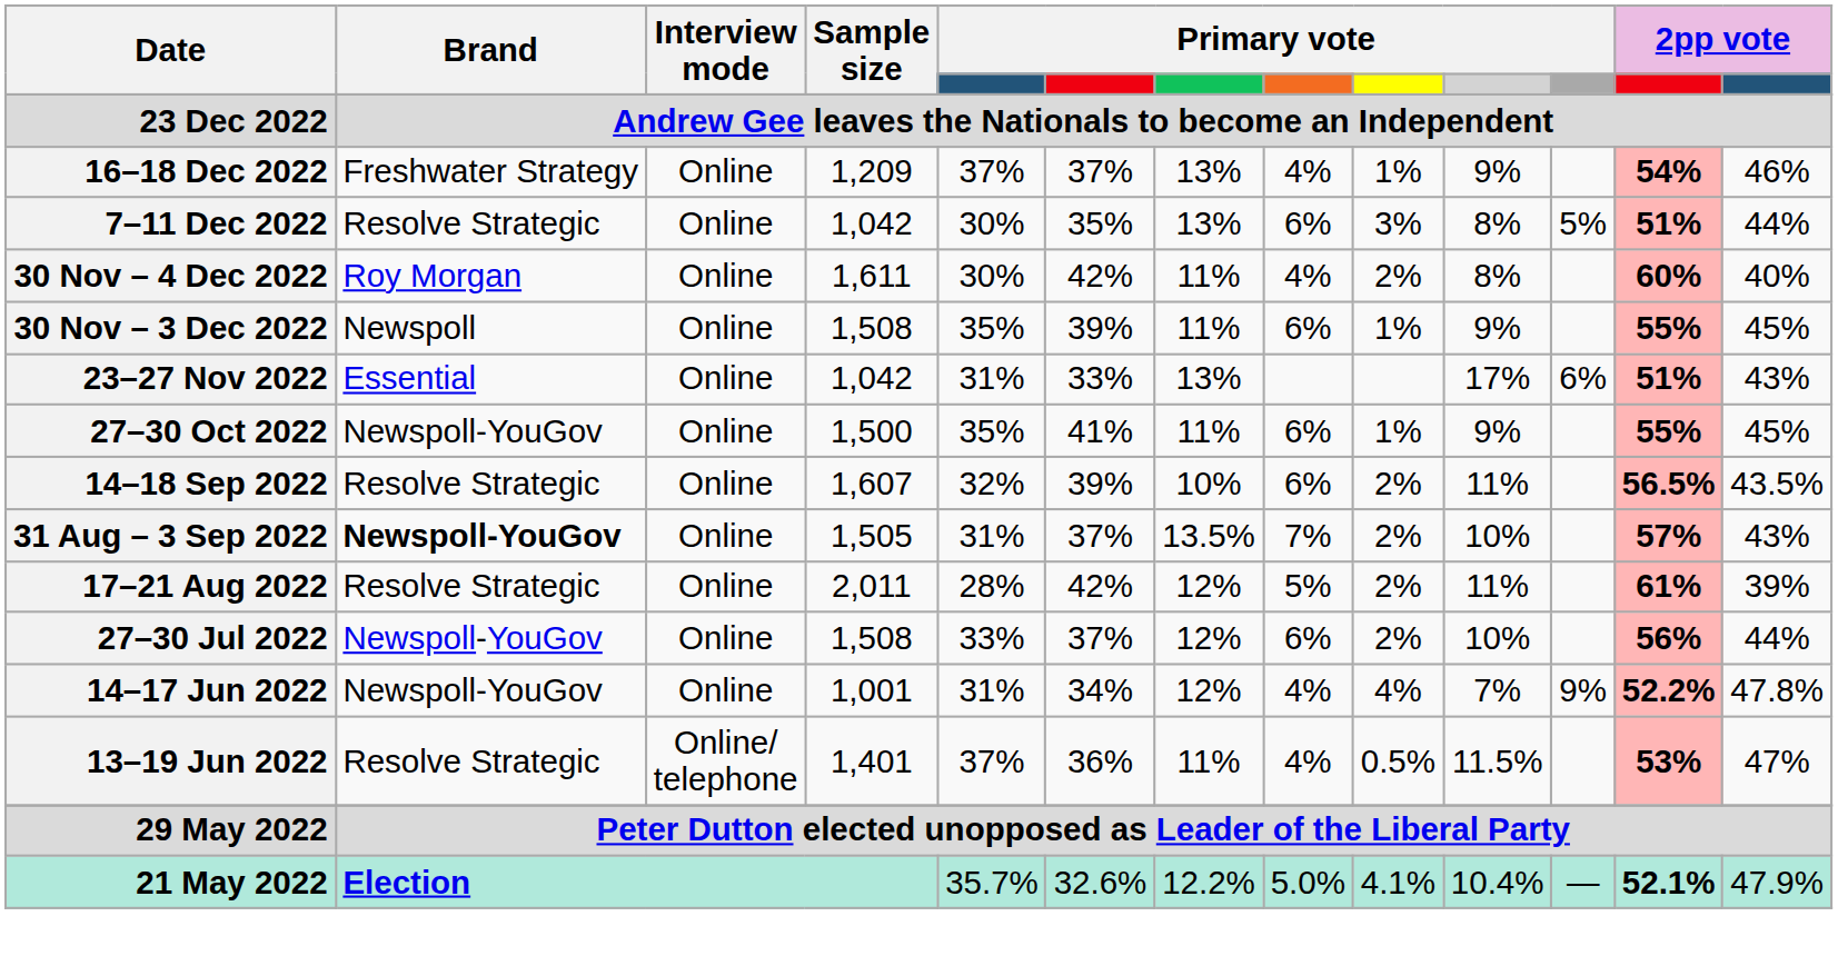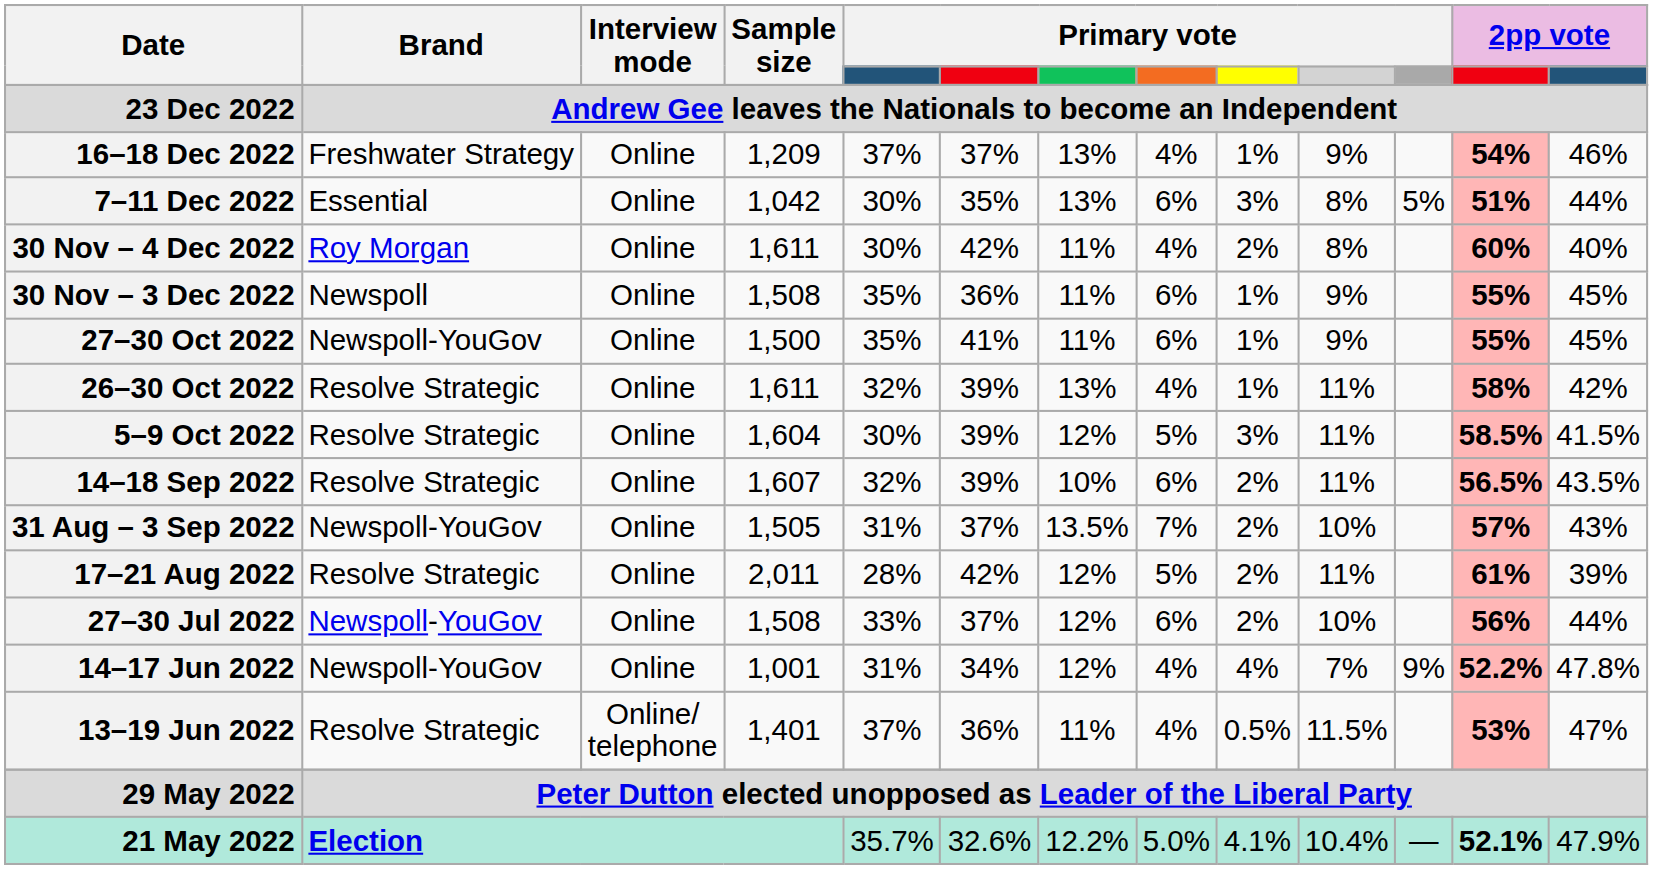7–11 Dec 2022 | Brand: Resolve Strategic -> Essential
30 Nov – 3 Dec 2022 | column 6: 39% -> 36%
- row: 23–27 Nov 2022 | Essential | Online | 1,042 | 31% | 33% | 13% | 17% | 6% | 51% | 43%
+ row: 26–30 Oct 2022 | Resolve Strategic | Online | 1,611 | 32% | 39% | 13% | 4% | 1% | 11% | 58% | 42%
+ row: 5–9 Oct 2022 | Resolve Strategic | Online | 1,604 | 30% | 39% | 12% | 5% | 3% | 11% | 58.5% | 41.5%
31 Aug – 3 Sep 2022 | Brand: bold -> normal
